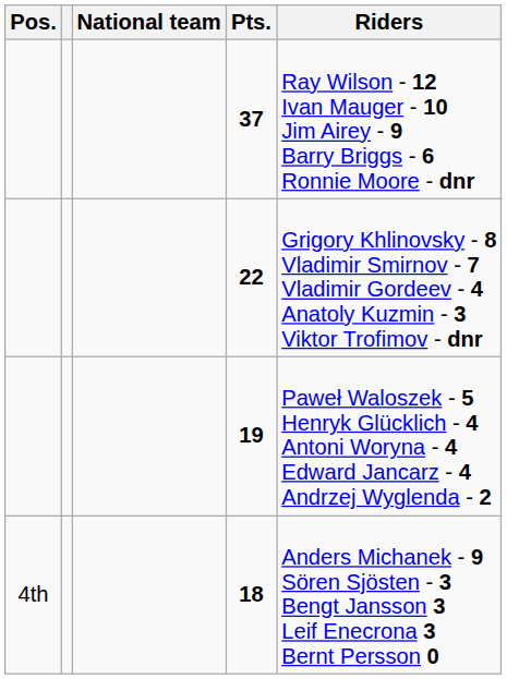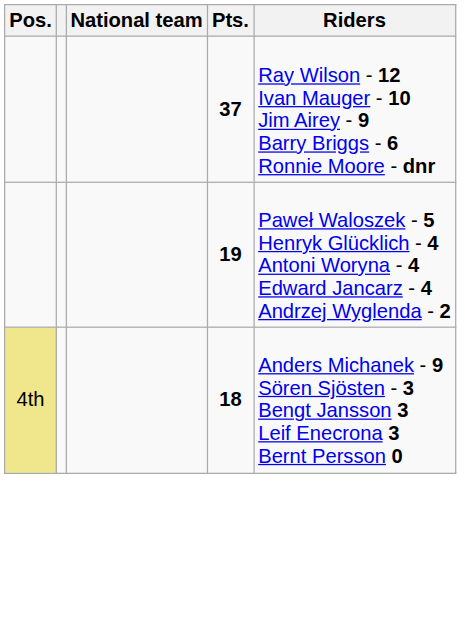- row: 22 | Grigory Khlinovsky - 8 Vladimir Smirnov - 7 Vladimir Gordeev - 4 Anatoly Kuzmin - 3 Viktor Trofimov - dnr
18 | Pos.: no background -> khaki background
